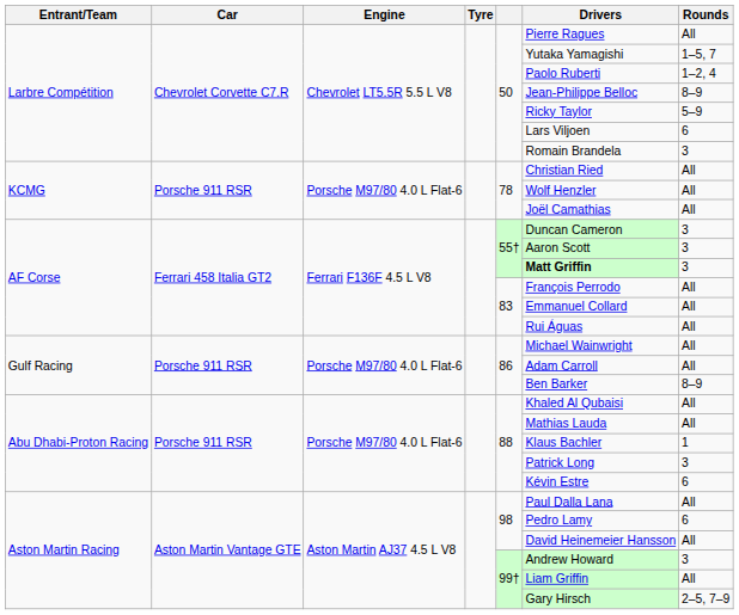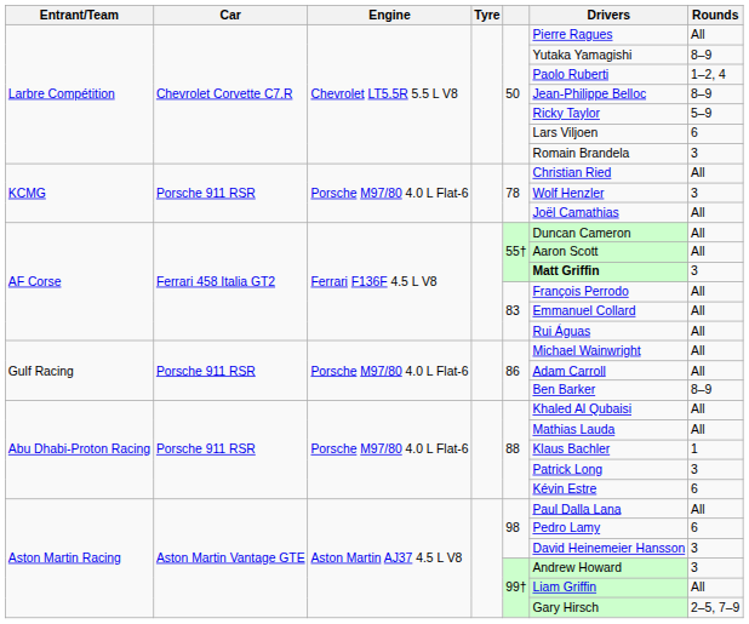row 3 | Rounds: 1–5, 7 -> 8–9
row 10 | Rounds: All -> 3
row 12 | Rounds: 3 -> All
row 13 | Rounds: 3 -> All
row 28 | Rounds: All -> 3
